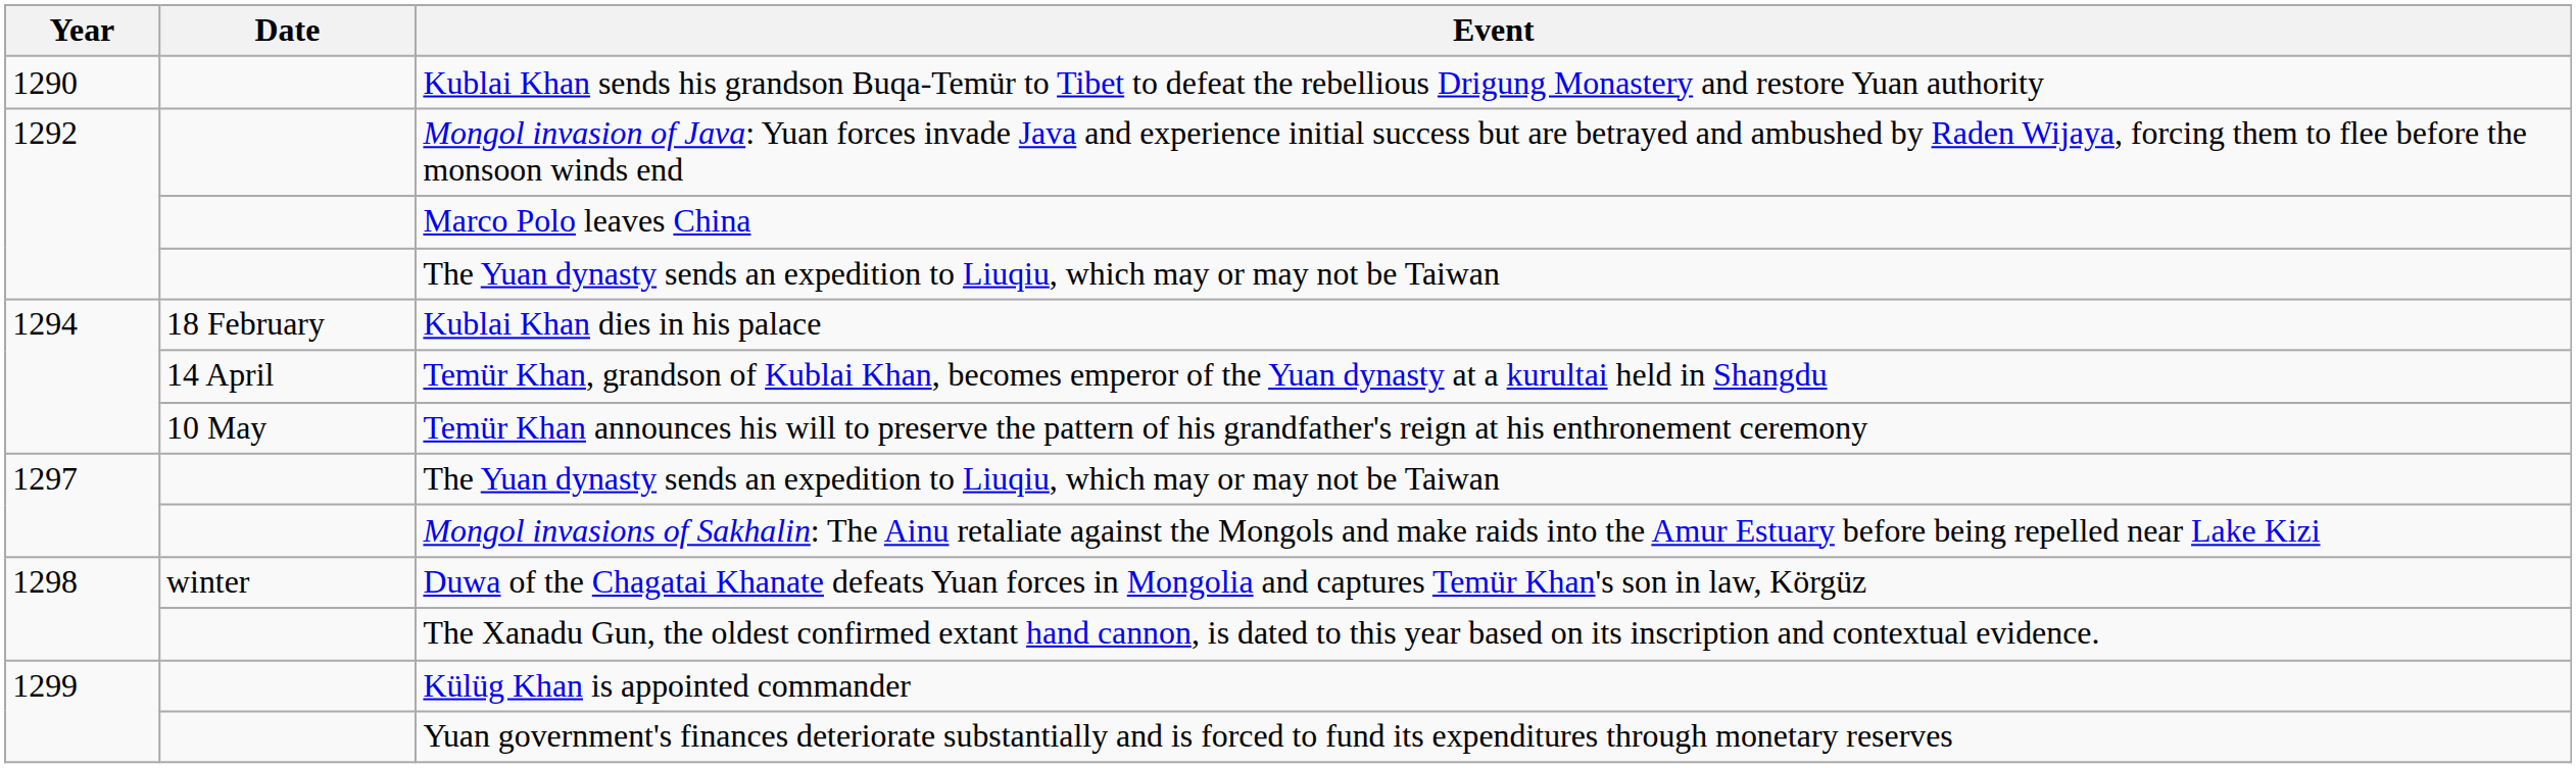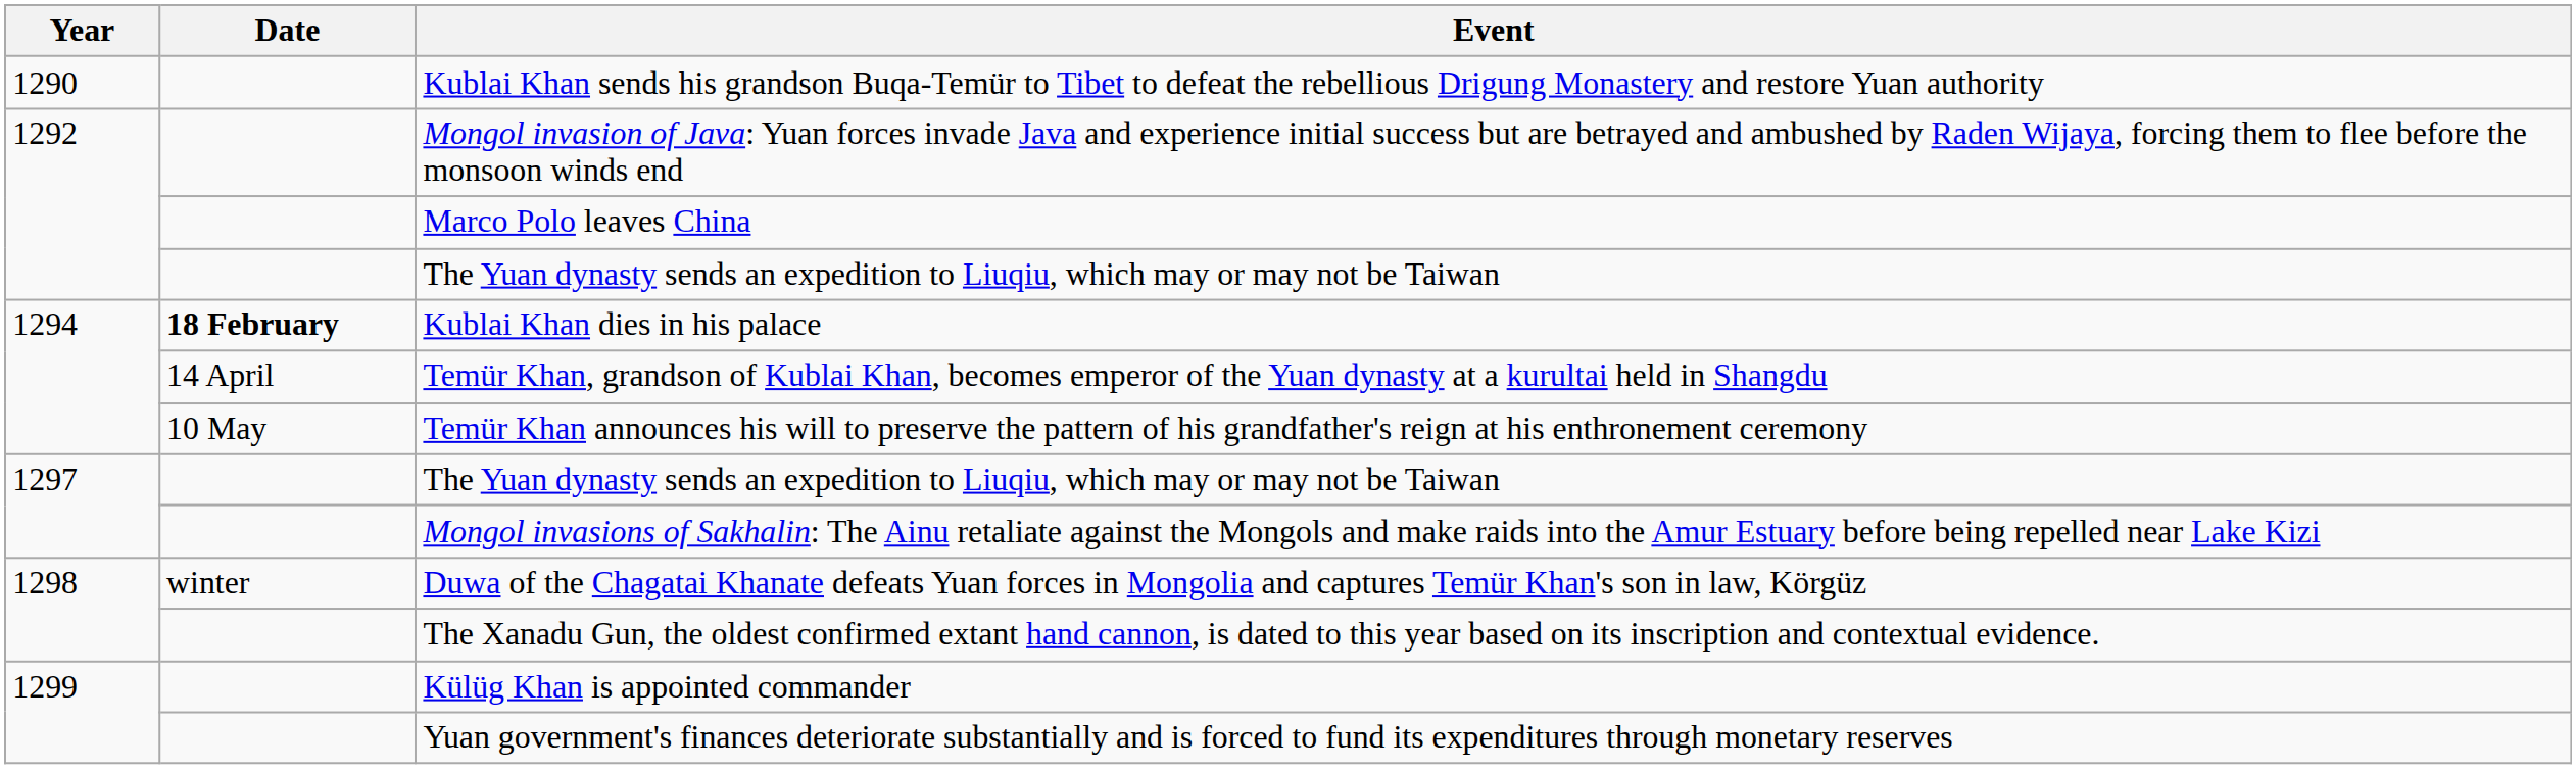Kublai Khan dies in his palace | Date: normal -> bold
